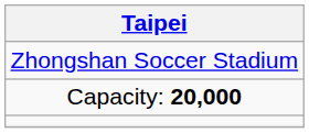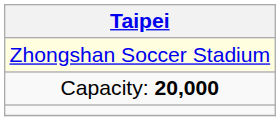row 2 | column 1: no background -> lightyellow background
